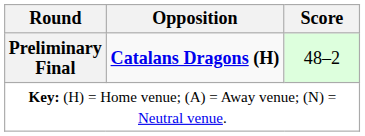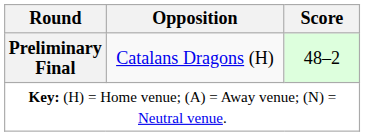Preliminary Final | Opposition: bold -> normal
